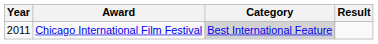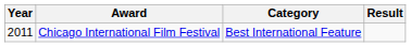Chicago International Film Festival | Category: lightgrey background -> no background
